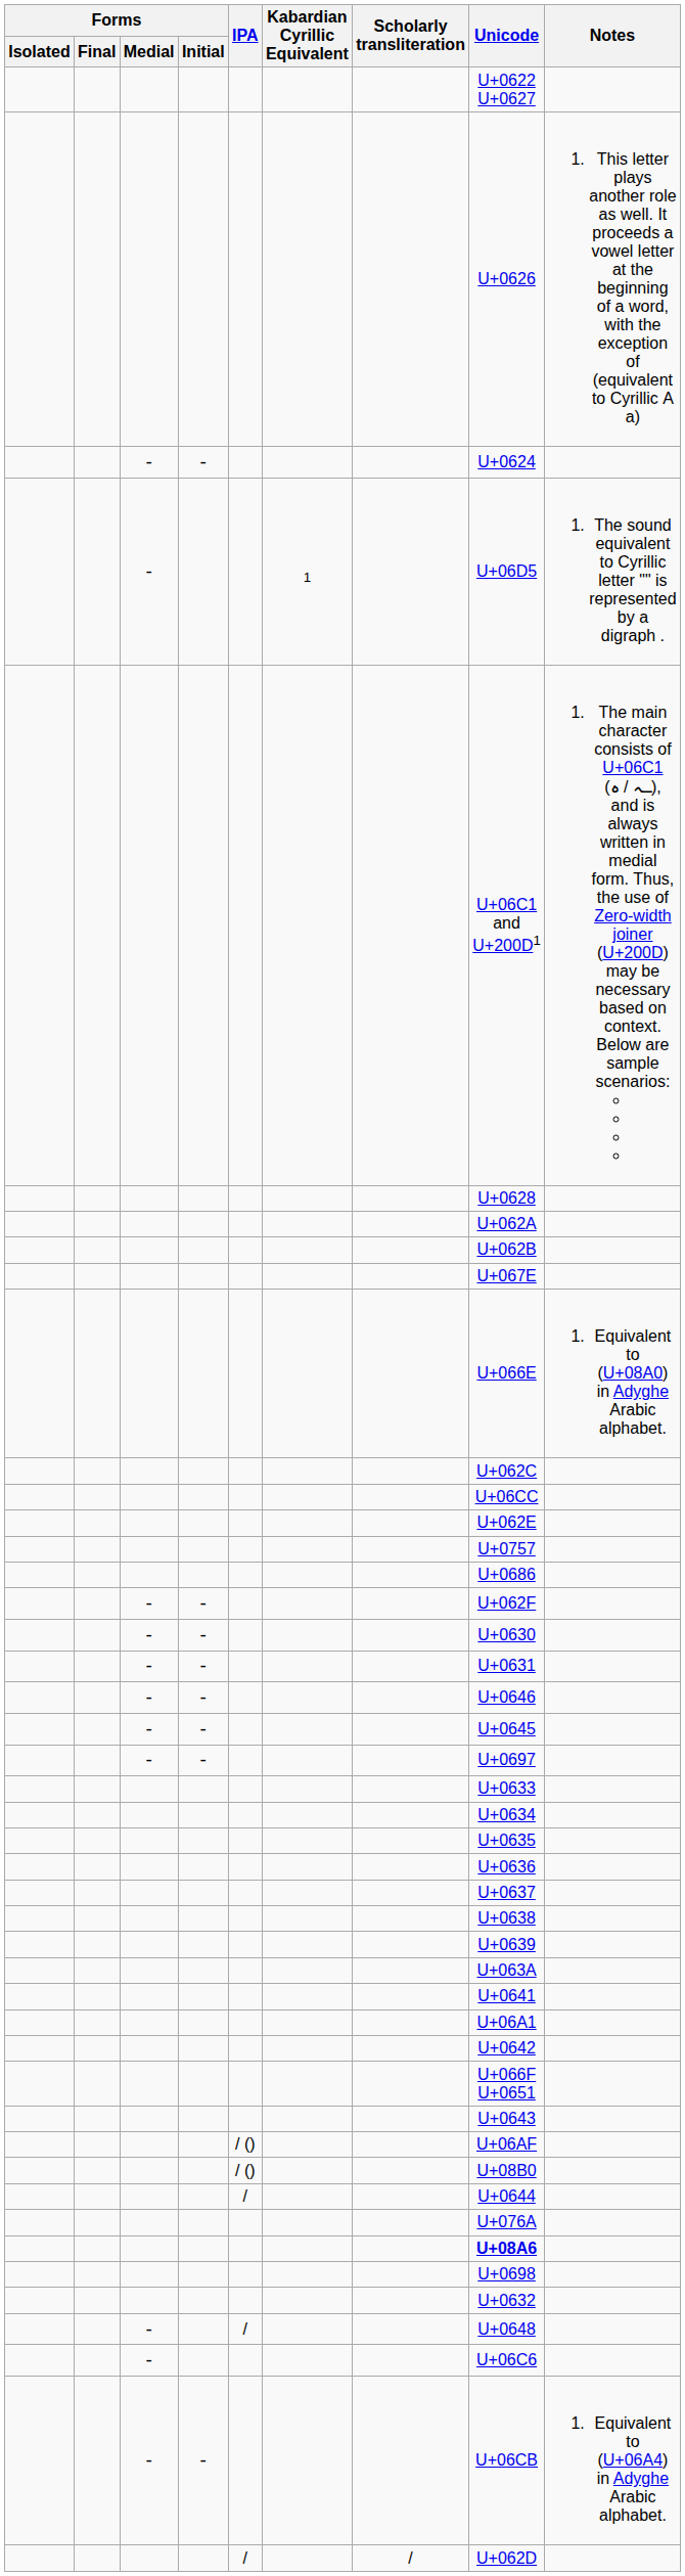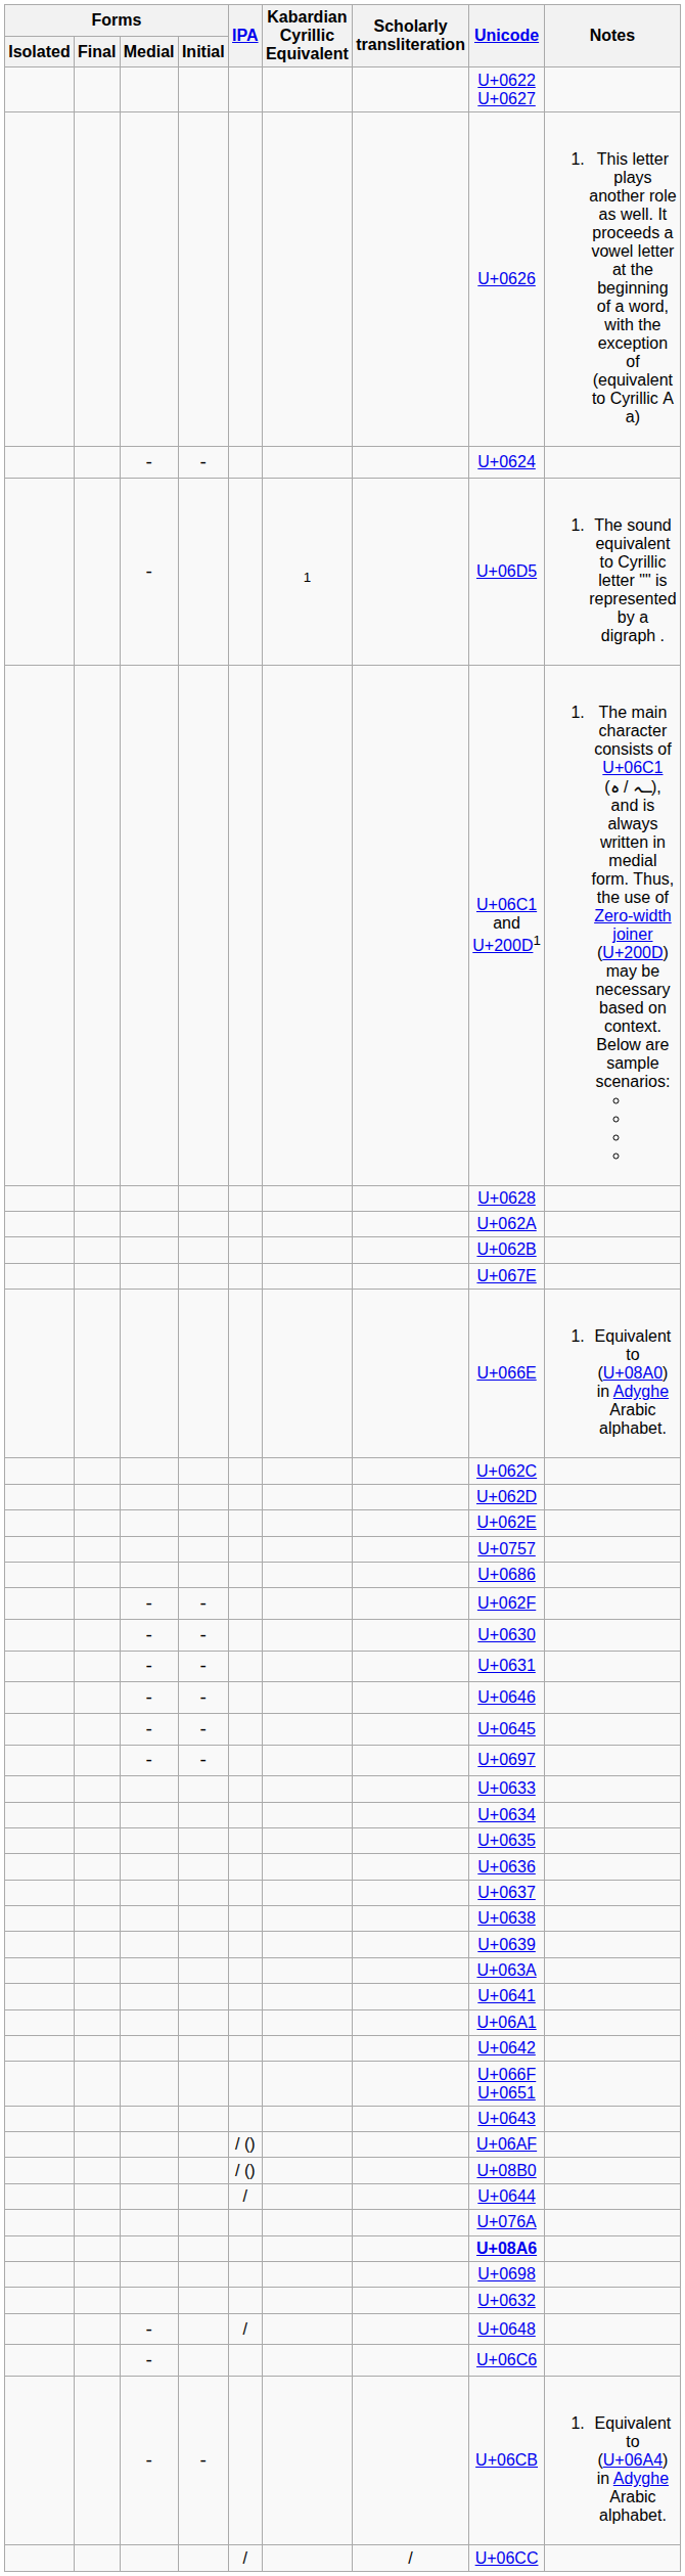row 14 | Unicode: U+06CC -> U+062D
row 47 | Unicode: U+062D -> U+06CC
